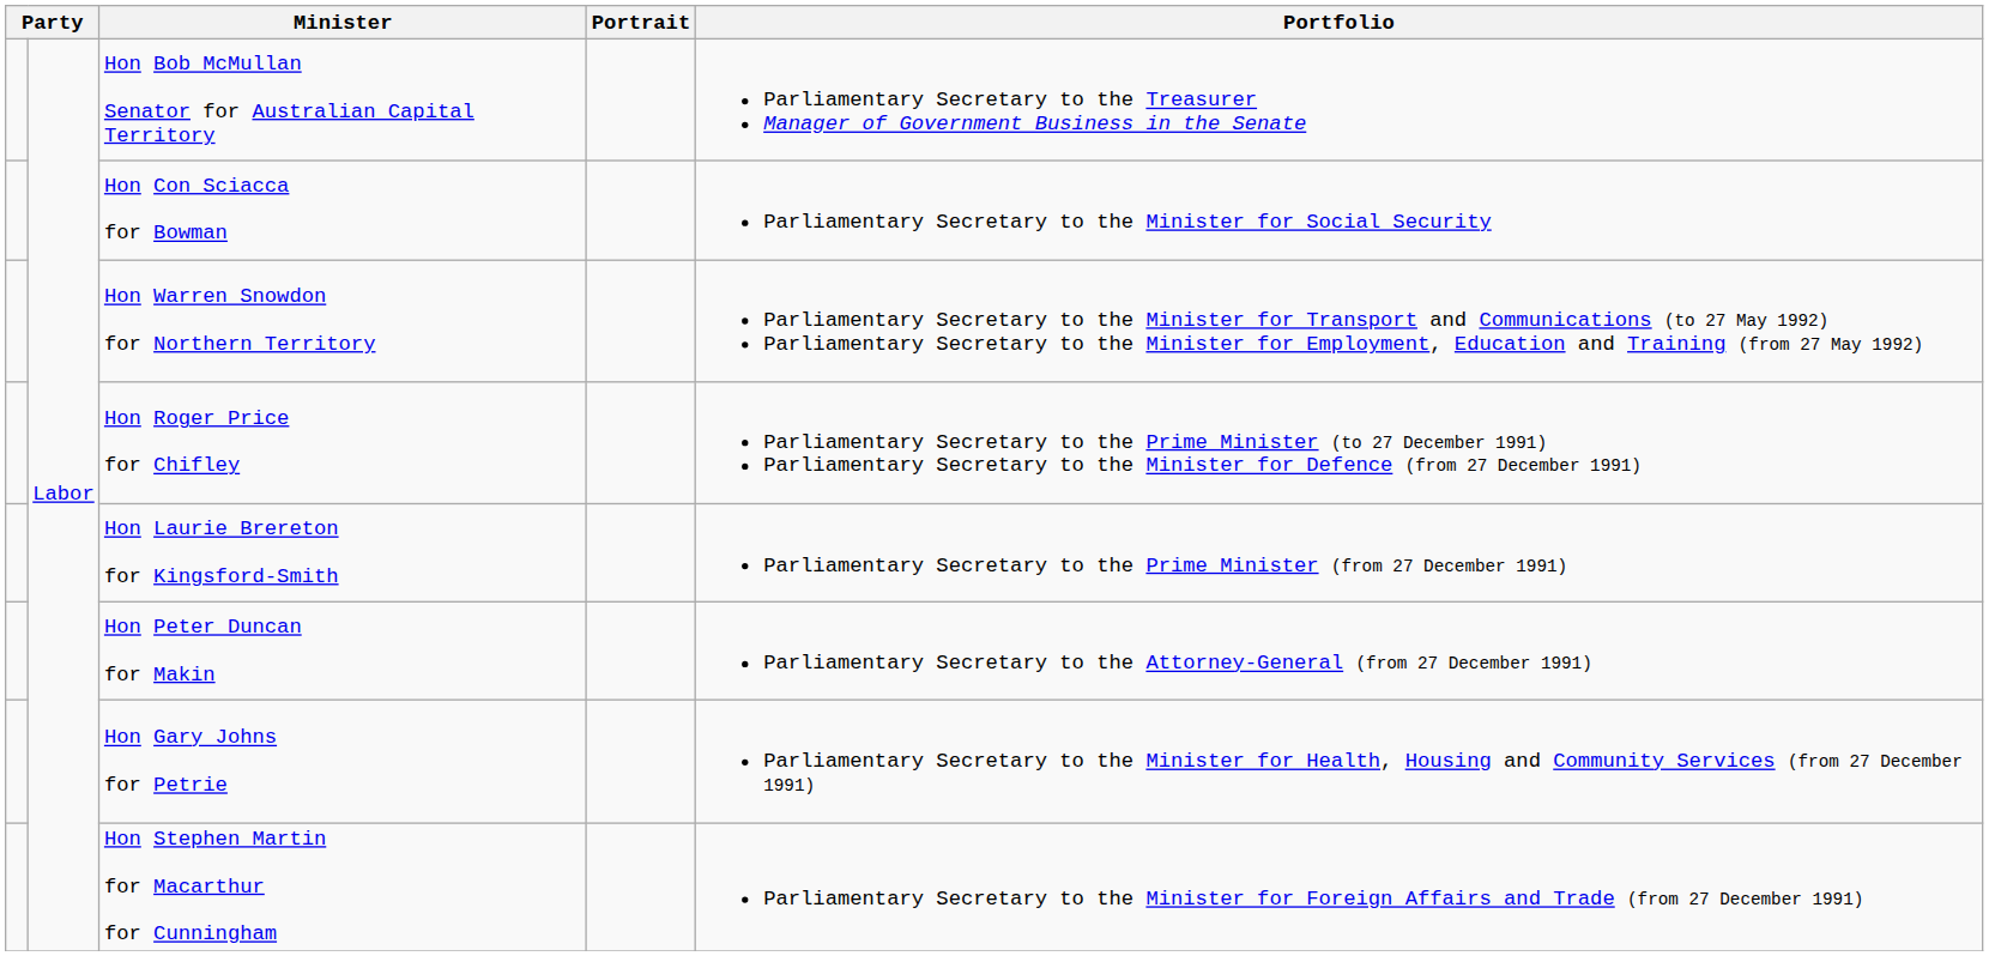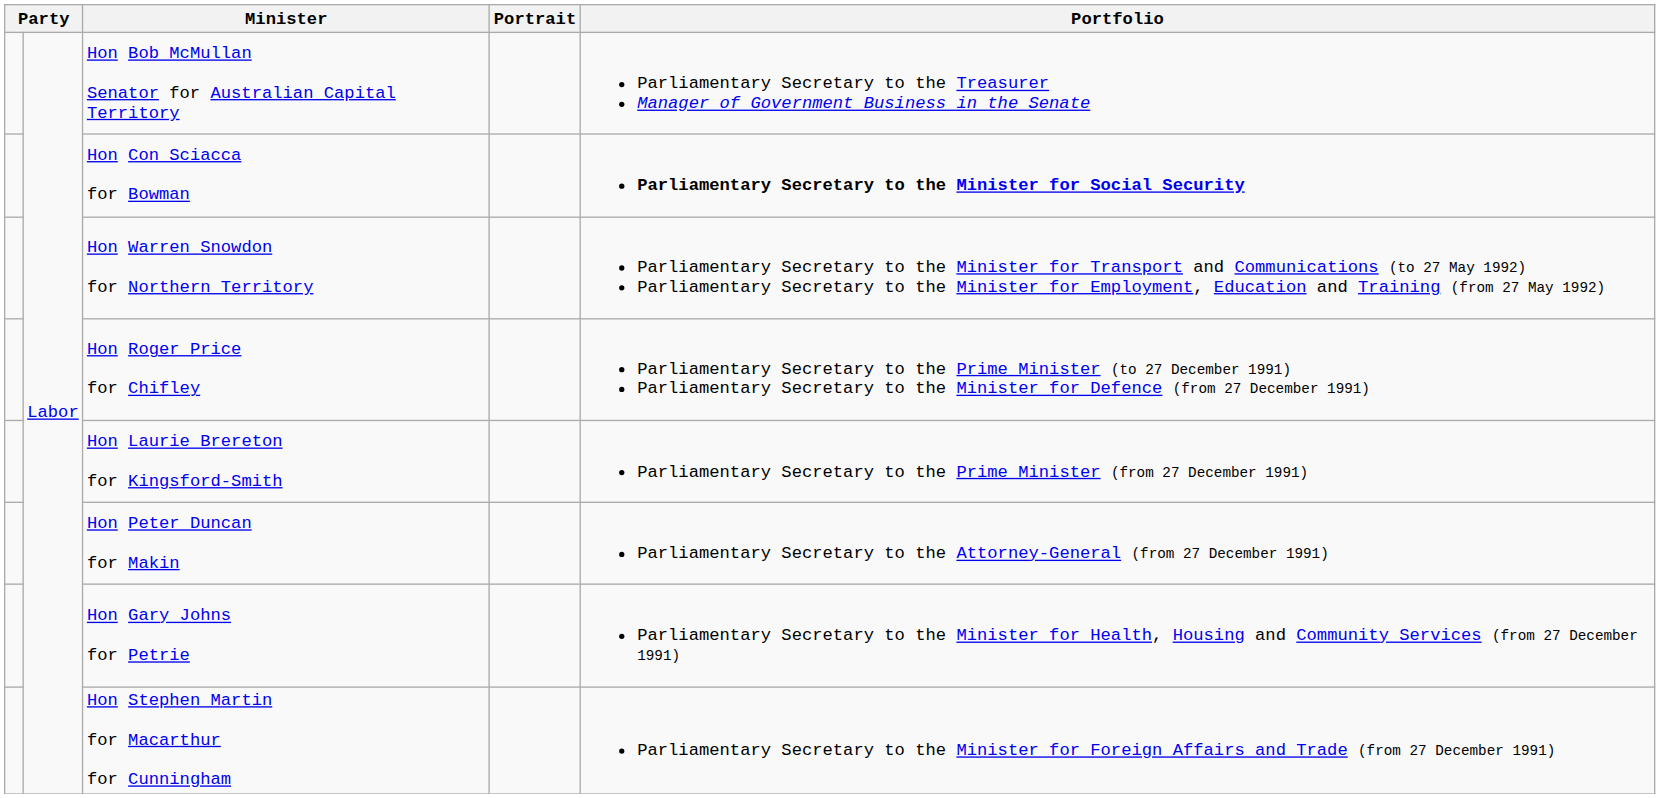Hon Con Sciacca for Bowman | Portfolio: normal -> bold
